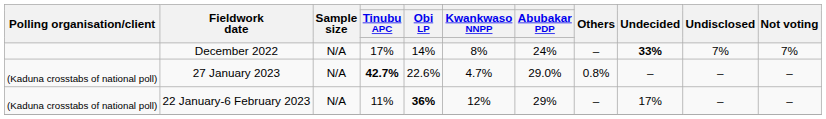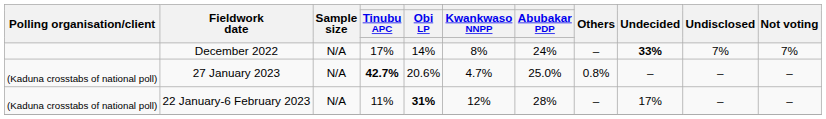27 January 2023 | Obi LP: 22.6% -> 20.6%
27 January 2023 | Abubakar PDP: 29.0% -> 25.0%
22 January-6 February 2023 | Obi LP: 36% -> 31%
22 January-6 February 2023 | Abubakar PDP: 29% -> 28%
